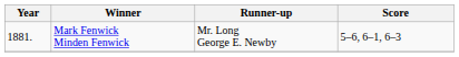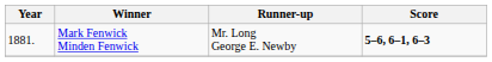Mark Fenwick Minden Fenwick | Score: normal -> bold
